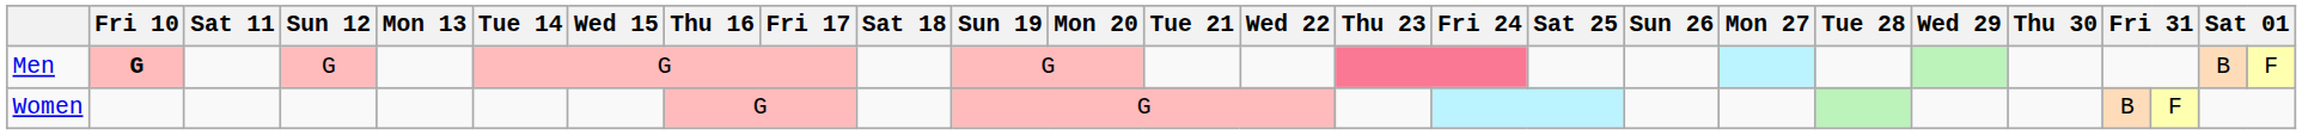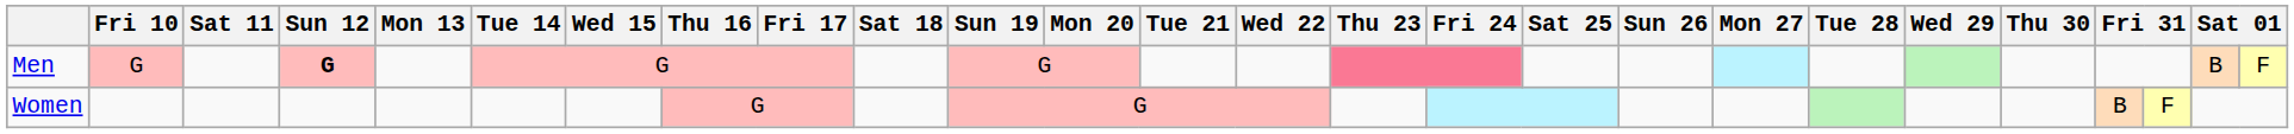Men | Fri 10: bold -> normal
Men | Sun 12: normal -> bold
